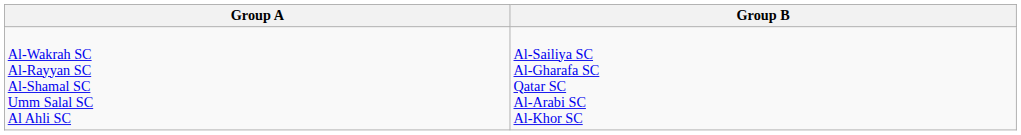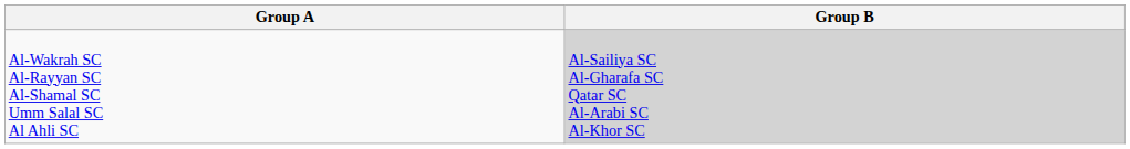row 2 | Group B: no background -> lightgrey background
